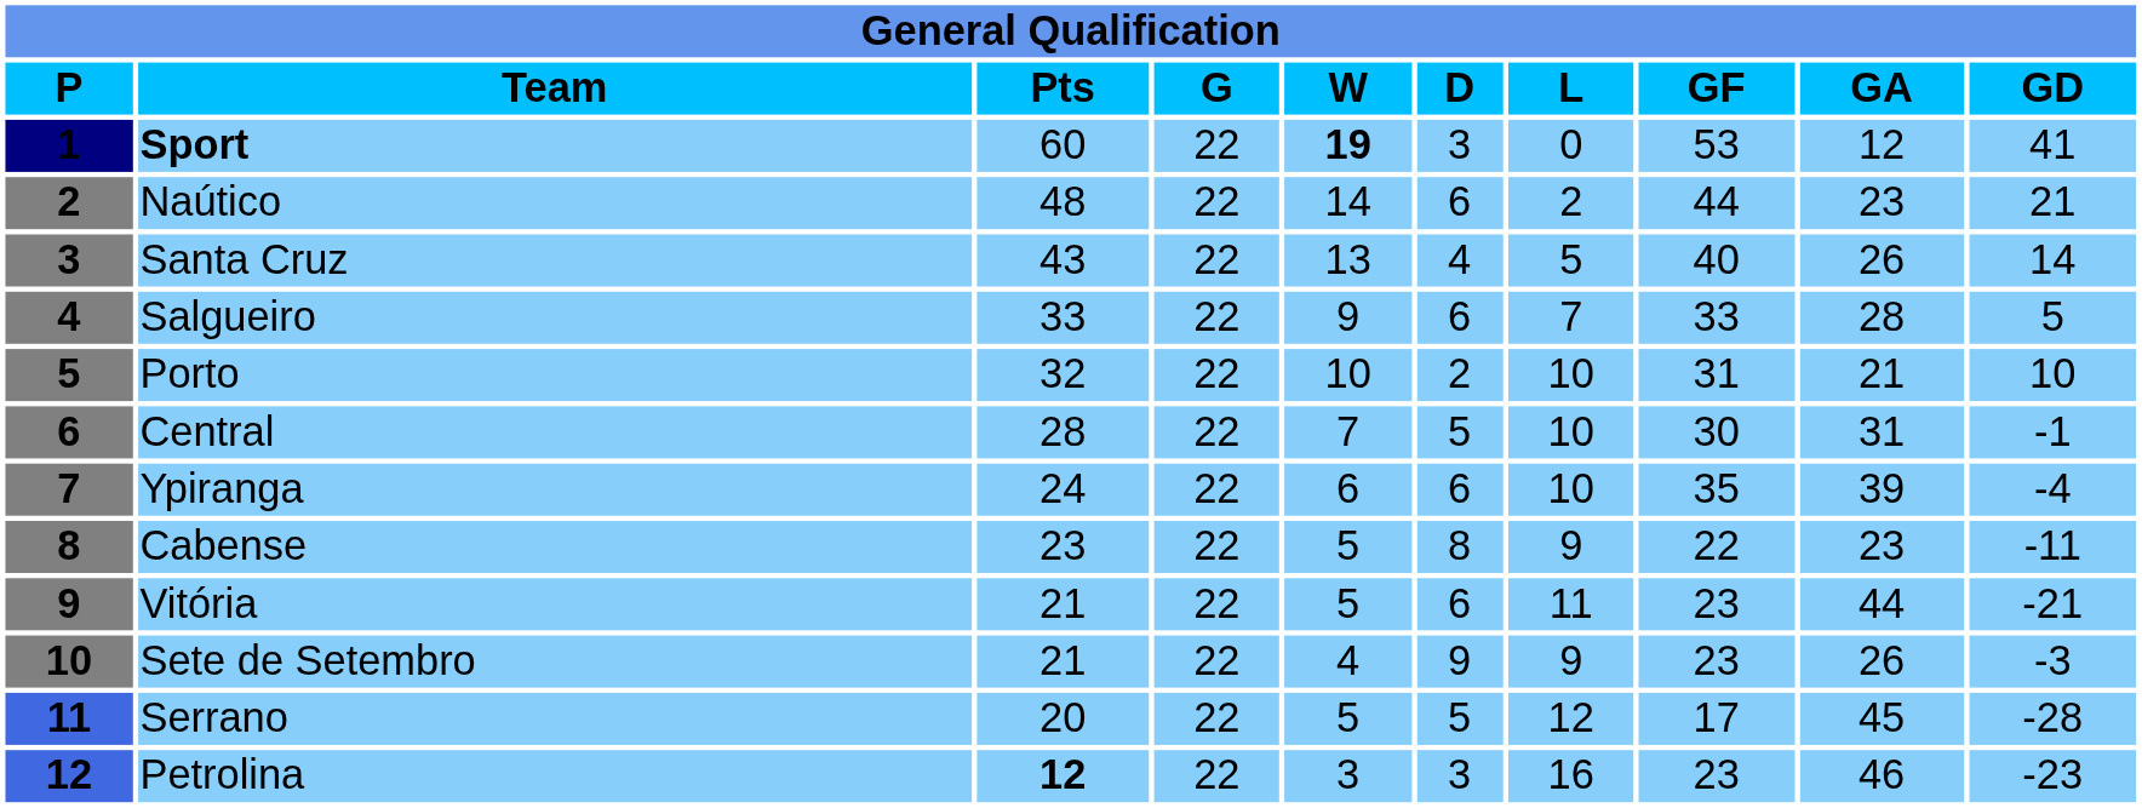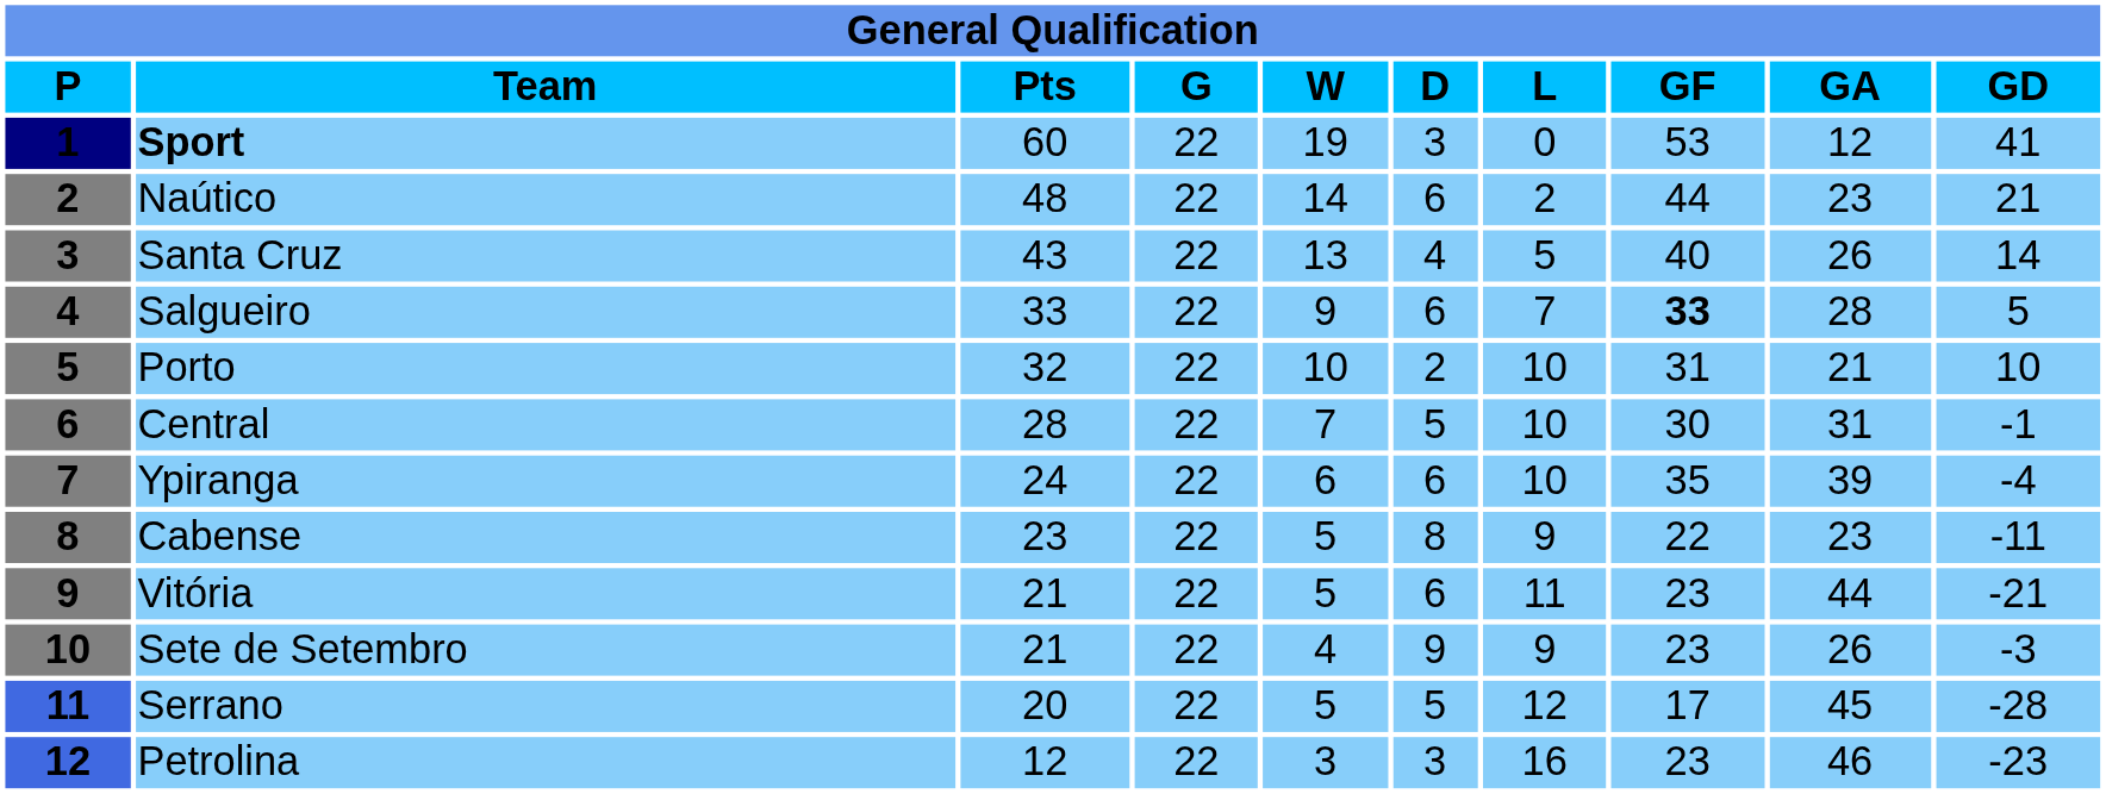Sport | W: bold -> normal
Salgueiro | GF: normal -> bold
Petrolina | Pts: bold -> normal
